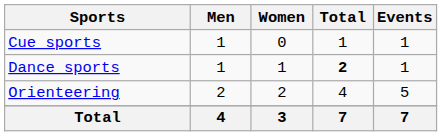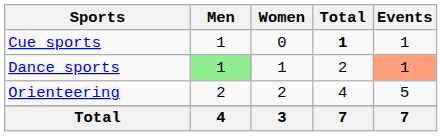Cue sports | Total: normal -> bold
Dance sports | Men: no background -> lightgreen background
Dance sports | Total: bold -> normal
Dance sports | Events: no background -> lightsalmon background
